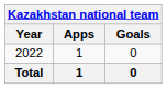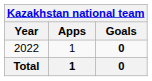2022 | Goals: normal -> bold
